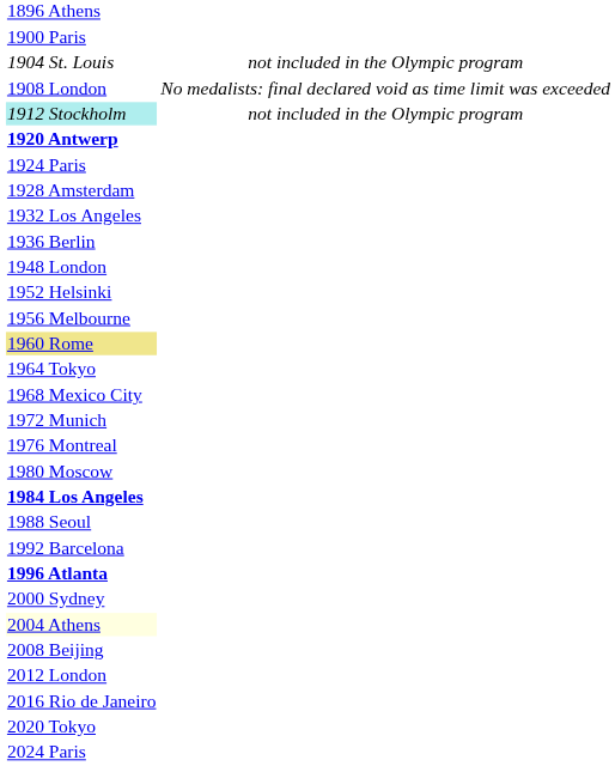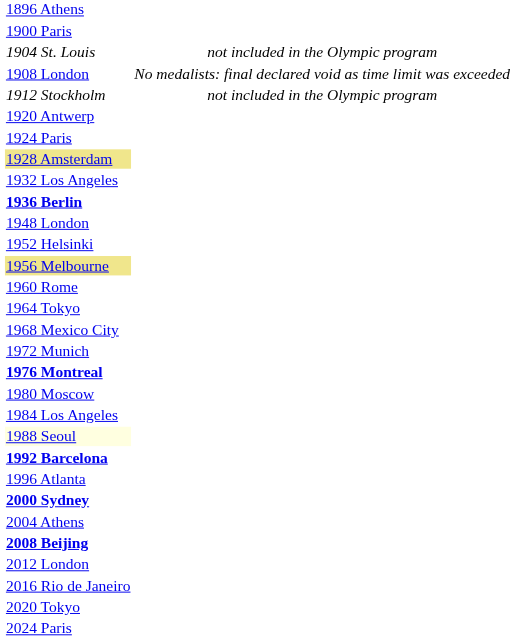1912 Stockholm | column 1: paleturquoise background -> no background
1920 Antwerp | column 1: bold -> normal
1928 Amsterdam | column 1: no background -> khaki background
1936 Berlin | column 1: normal -> bold
1956 Melbourne | column 1: no background -> khaki background
1960 Rome | column 1: khaki background -> no background
1976 Montreal | column 1: normal -> bold
1984 Los Angeles | column 1: bold -> normal
1988 Seoul | column 1: no background -> lightyellow background
1992 Barcelona | column 1: normal -> bold
1996 Atlanta | column 1: bold -> normal
2000 Sydney | column 1: normal -> bold
2004 Athens | column 1: lightyellow background -> no background
2008 Beijing | column 1: normal -> bold
